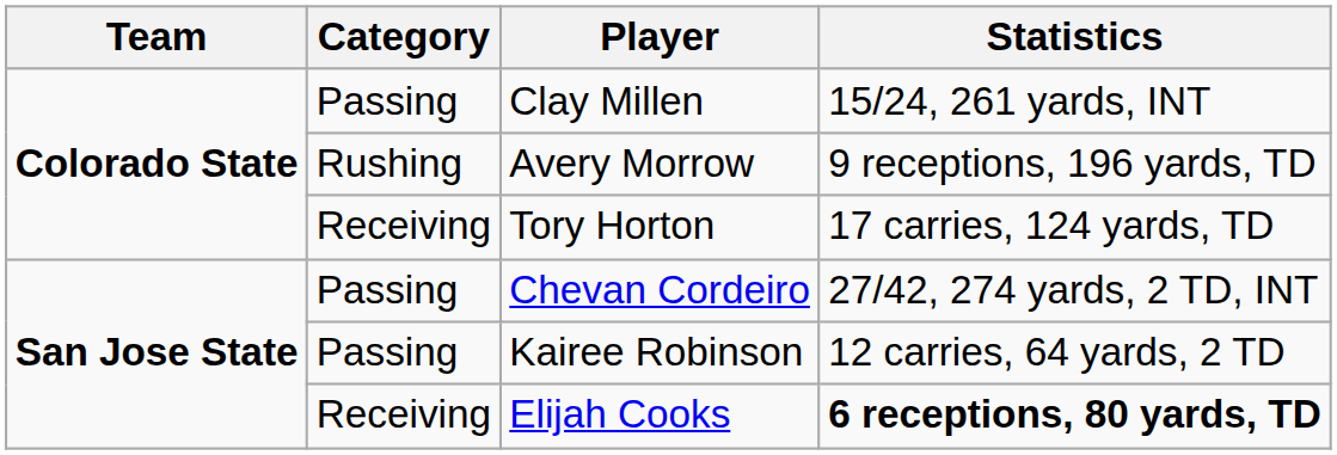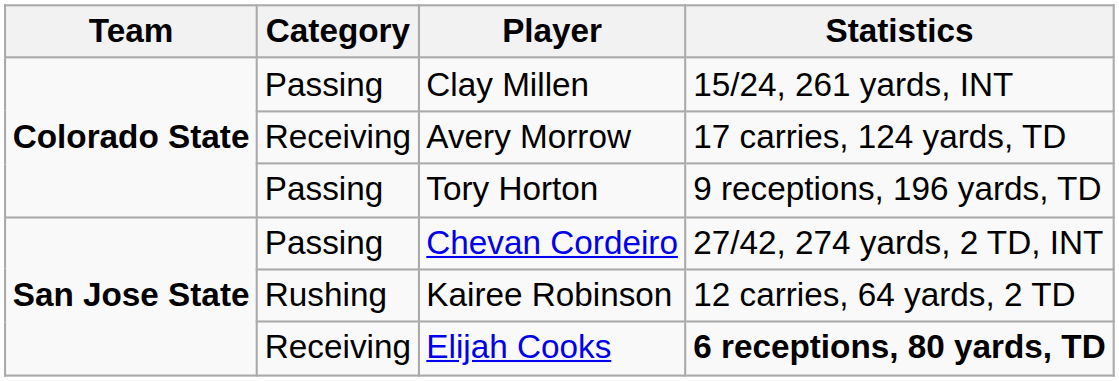Avery Morrow | Category: Rushing -> Receiving
Avery Morrow | Statistics: 9 receptions, 196 yards, TD -> 17 carries, 124 yards, TD
Tory Horton | Category: Receiving -> Passing
Tory Horton | Statistics: 17 carries, 124 yards, TD -> 9 receptions, 196 yards, TD
Kairee Robinson | Category: Passing -> Rushing
